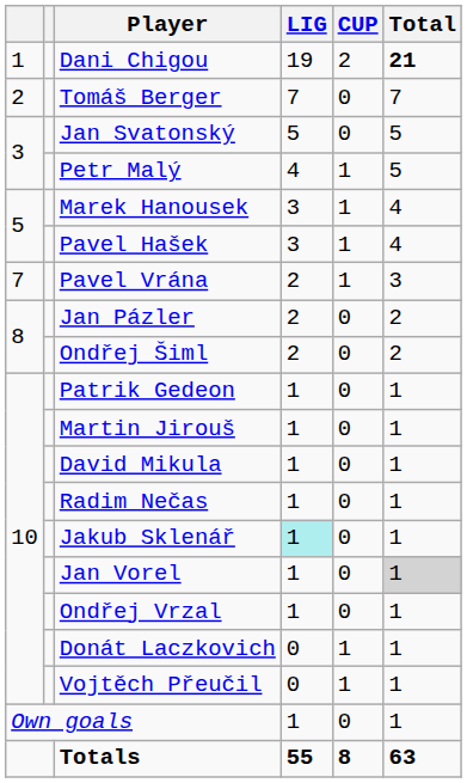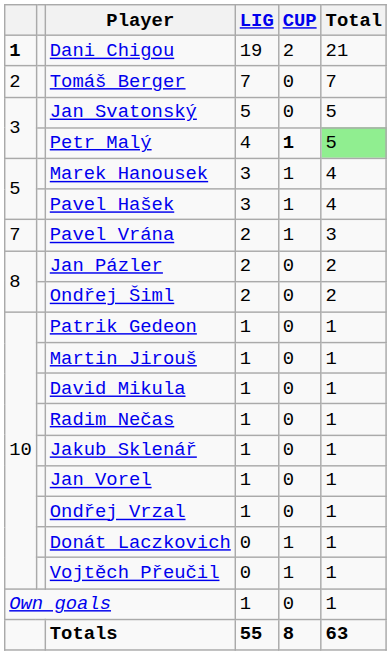Dani Chigou | column 1: normal -> bold
Dani Chigou | Total: bold -> normal
Petr Malý | CUP: normal -> bold
Petr Malý | Total: no background -> lightgreen background
Jakub Sklenář | LIG: paleturquoise background -> no background
Jan Vorel | Total: lightgrey background -> no background
